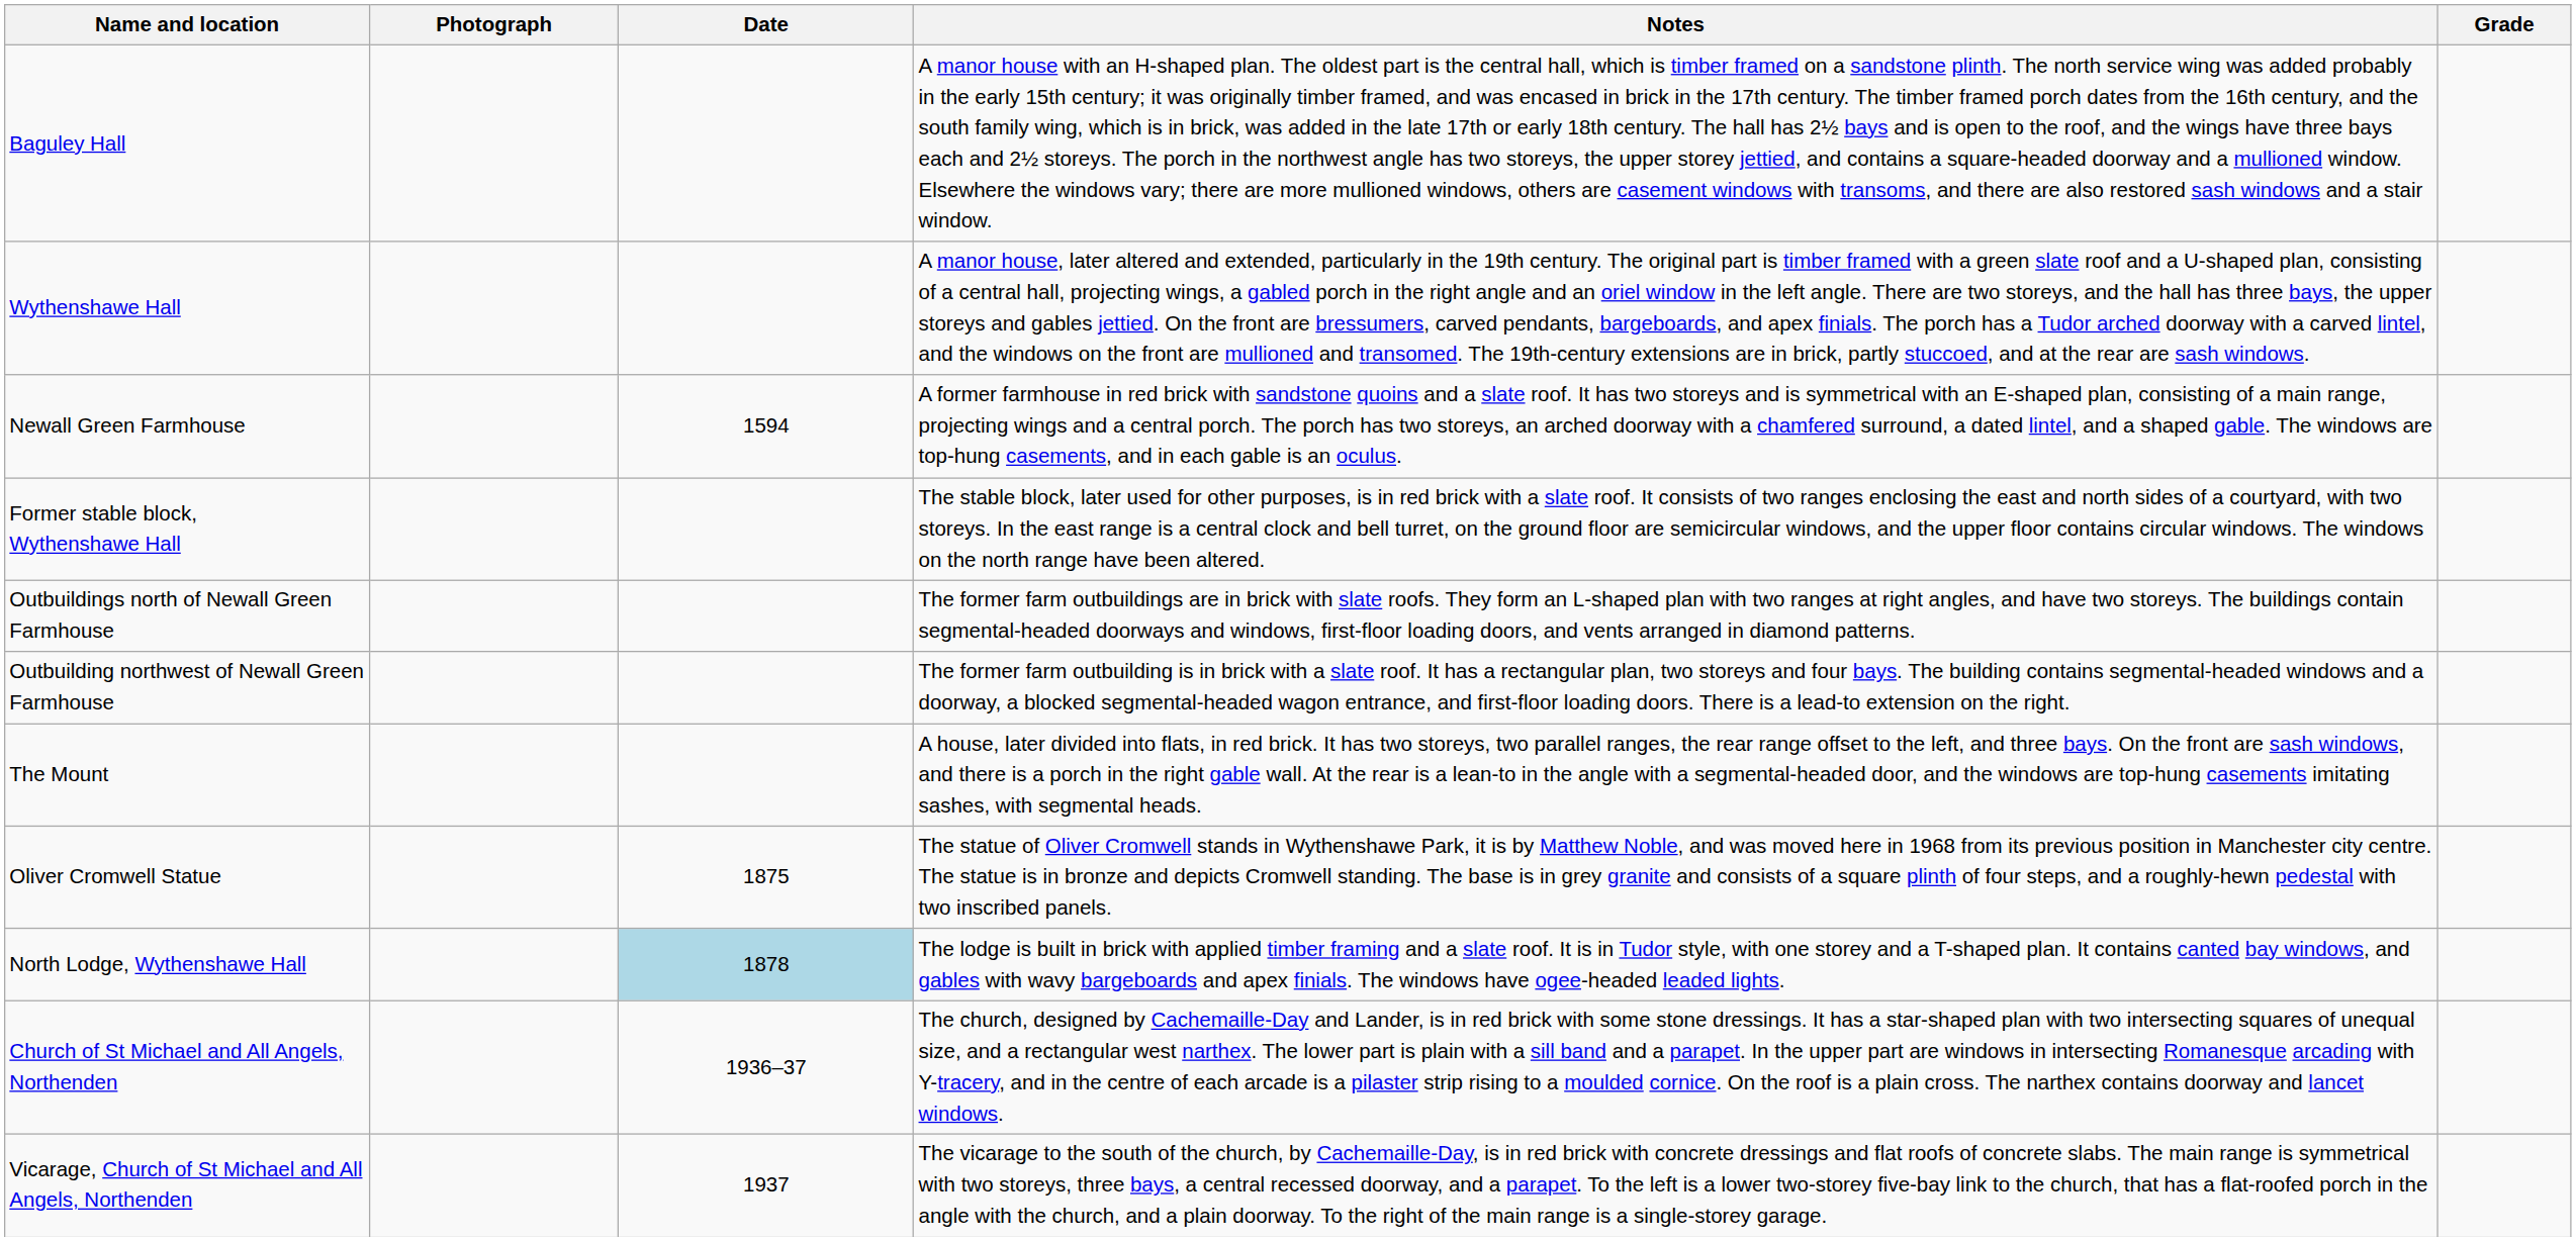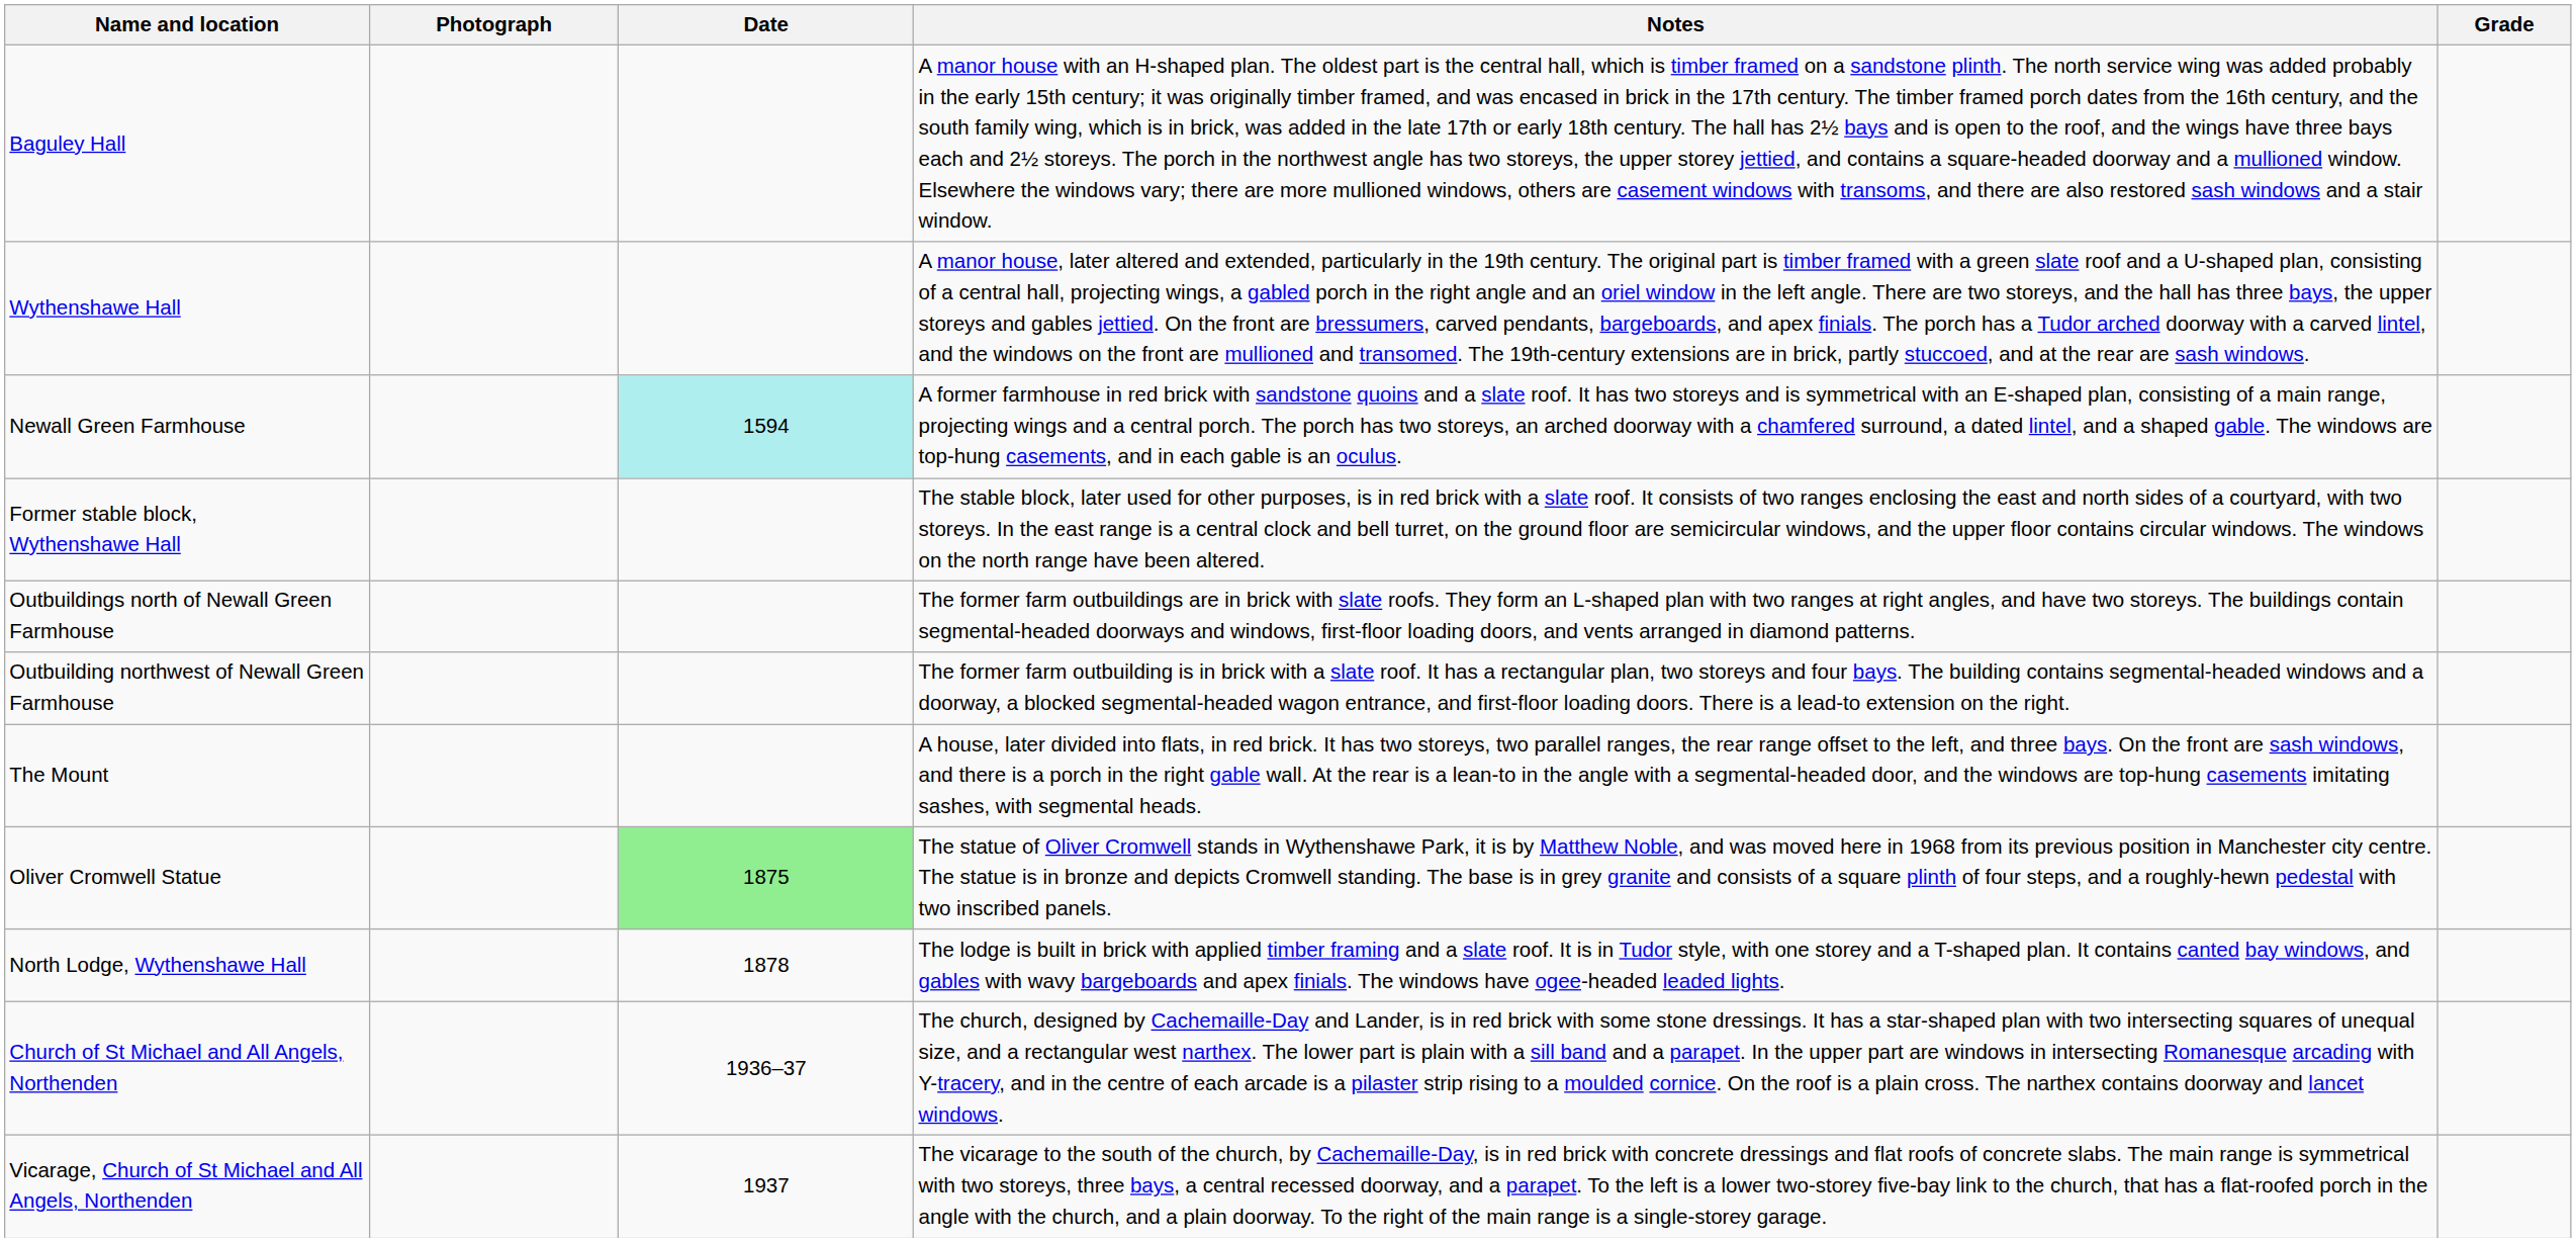Newall Green Farmhouse | Date: no background -> paleturquoise background
Oliver Cromwell Statue | Date: no background -> lightgreen background
North Lodge, Wythenshawe Hall | Date: lightblue background -> no background
